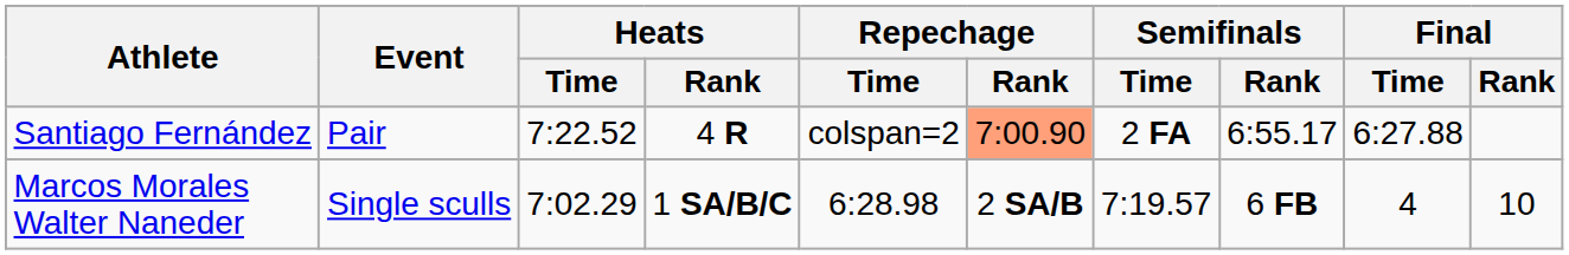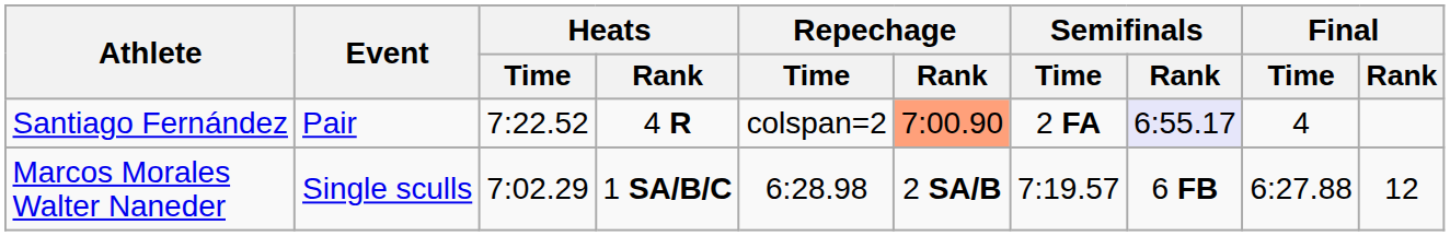Santiago Fernández | Semifinals / Rank: no background -> lavender background
Santiago Fernández | Final / Time: 6:27.88 -> 4
Marcos Morales Walter Naneder | Final / Time: 4 -> 6:27.88
Marcos Morales Walter Naneder | Final / Rank: 10 -> 12
